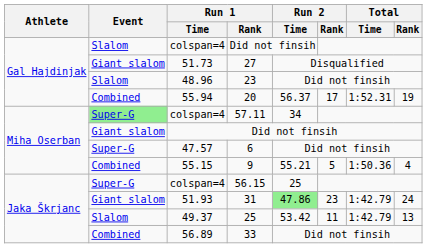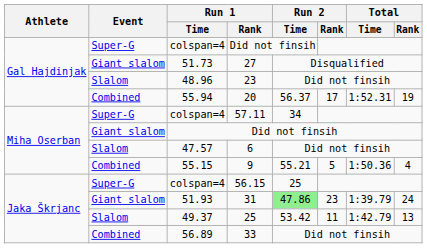colspan=4 / Did not finsih | Event: Slalom -> Super-G
57.11 | Event: lightgreen background -> no background
6 | Event: Super-G -> Slalom
31 | Total / Time: 1:42.79 -> 1:39.79
